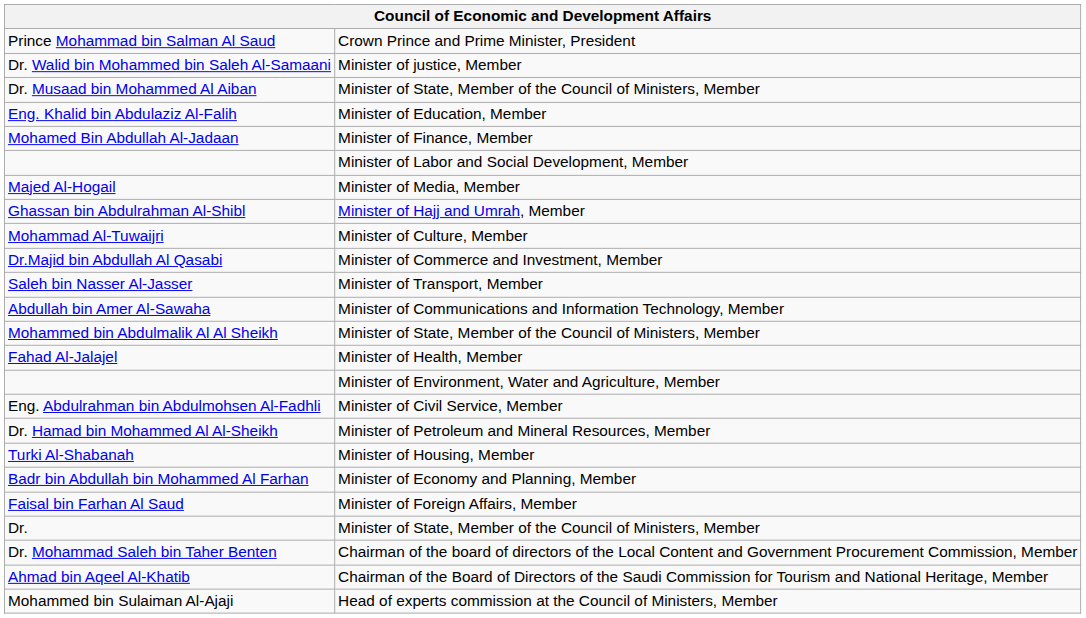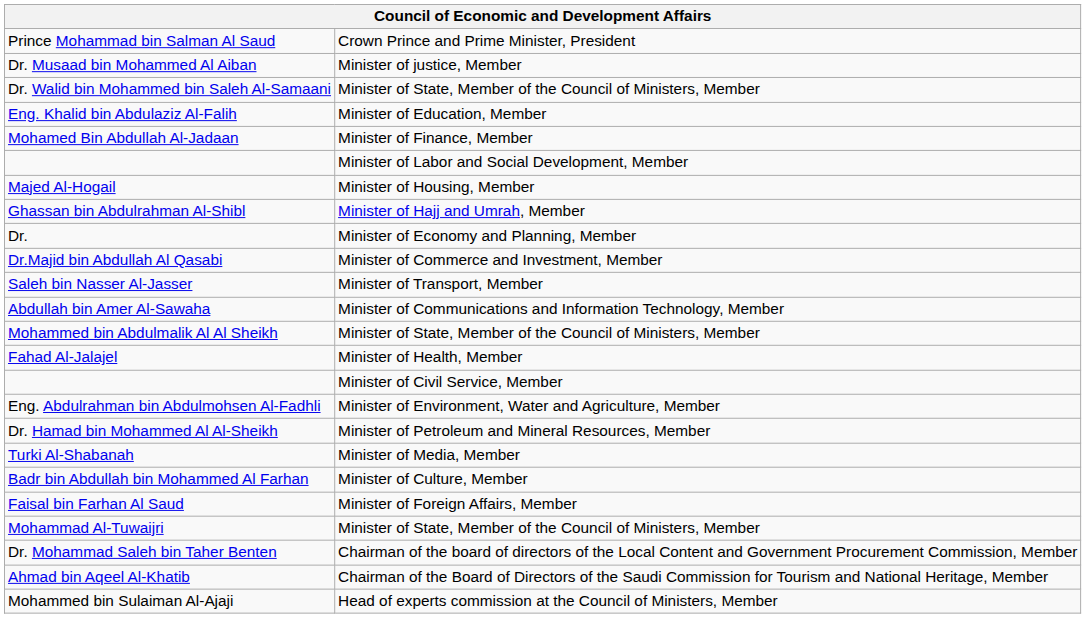row 3 | column 1: Dr. Walid bin Mohammed bin Saleh Al-Samaani -> Dr. Musaad bin Mohammed Al Aiban
row 4 | column 1: Dr. Musaad bin Mohammed Al Aiban -> Dr. Walid bin Mohammed bin Saleh Al-Samaani
row 8 | column 2: Minister of Media, Member -> Minister of Housing, Member
row 10 | column 1: Mohammad Al-Tuwaijri -> Dr.
row 10 | column 2: Minister of Culture, Member -> Minister of Economy and Planning, Member
row 16 | column 2: Minister of Environment, Water and Agriculture, Member -> Minister of Civil Service, Member
row 17 | column 2: Minister of Civil Service, Member -> Minister of Environment, Water and Agriculture, Member
row 19 | column 2: Minister of Housing, Member -> Minister of Media, Member
row 20 | column 2: Minister of Economy and Planning, Member -> Minister of Culture, Member
row 22 | column 1: Dr. -> Mohammad Al-Tuwaijri
